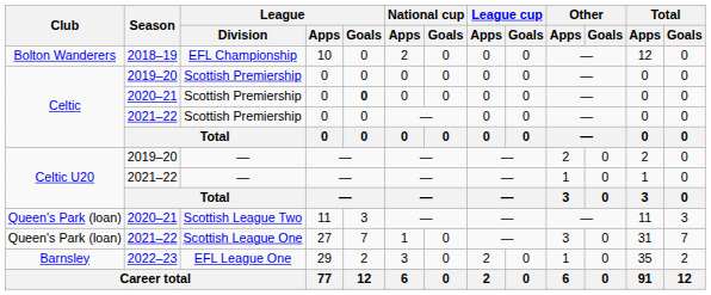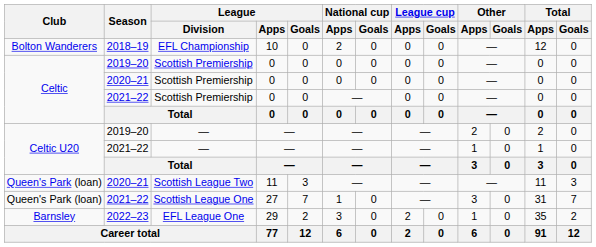2020–21 / Scottish Premiership | League / Goals: bold -> normal
